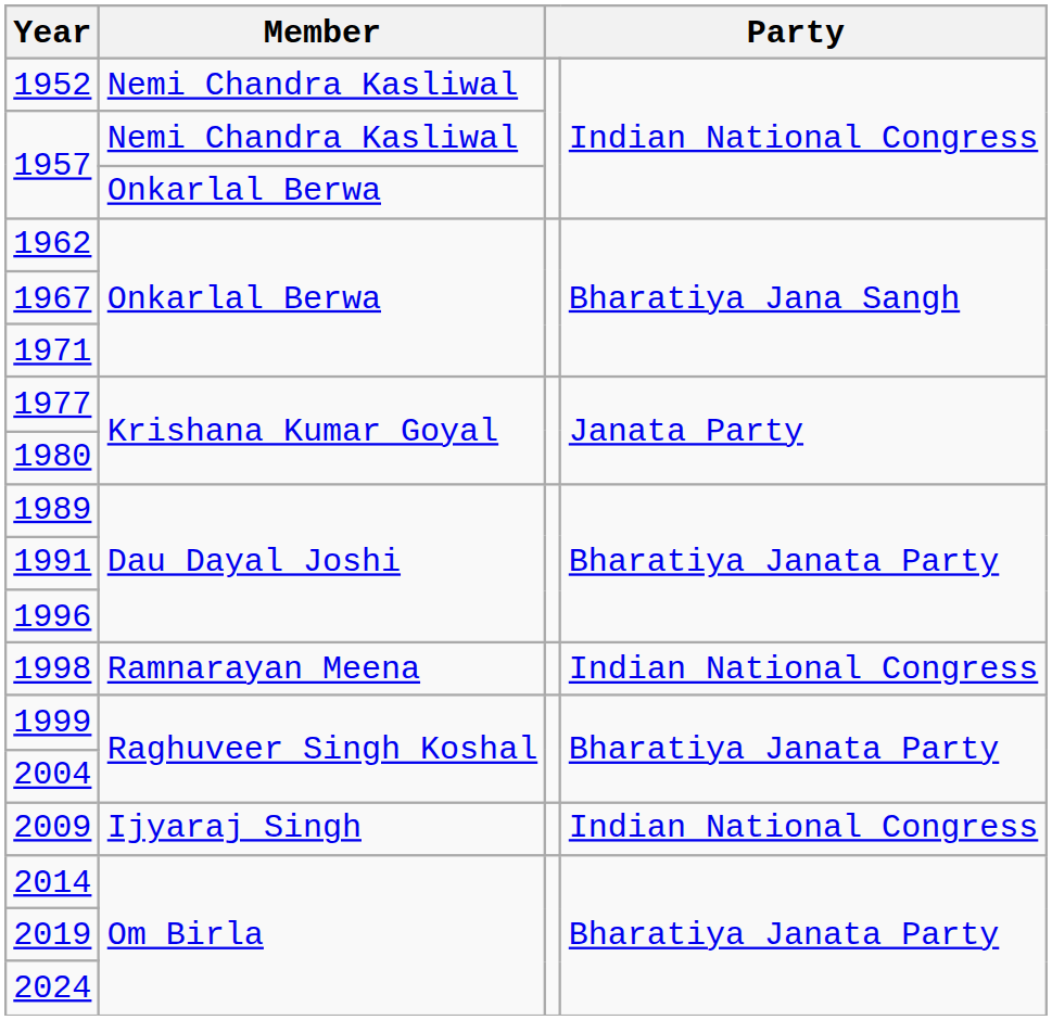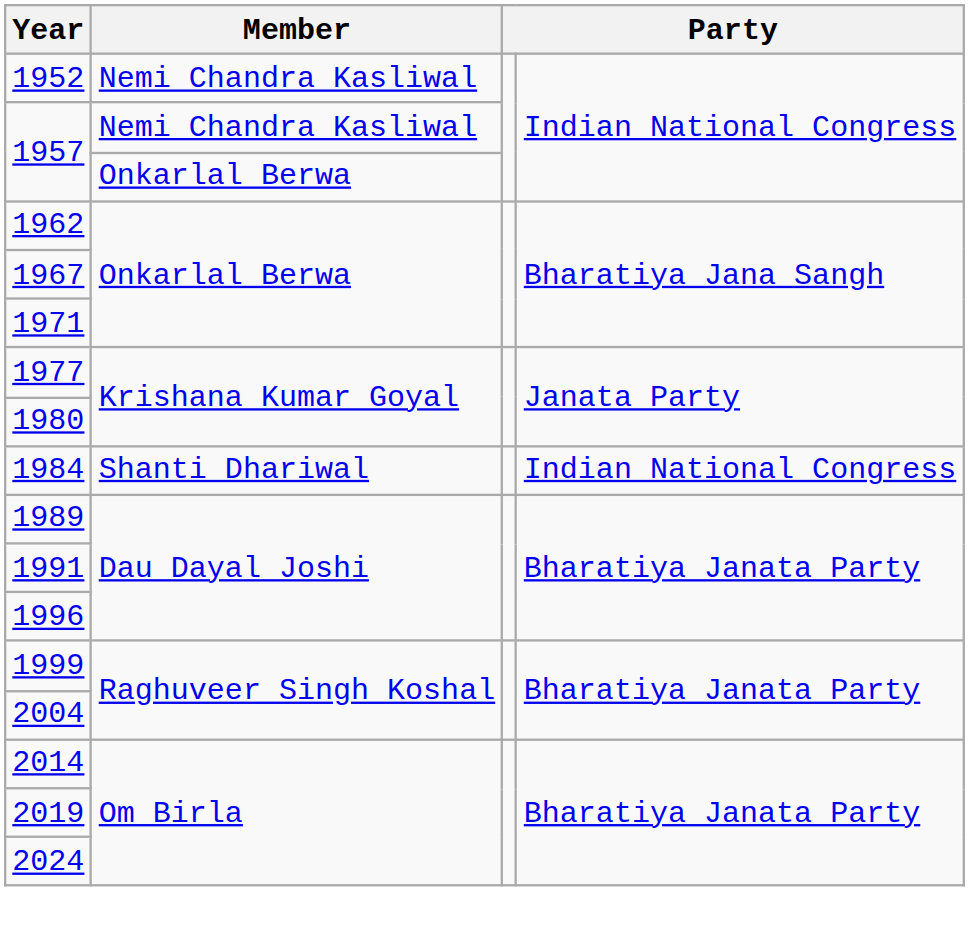+ row: 1984 | Shanti Dhariwal | Indian National Congress
- row: 1998 | Ramnarayan Meena | Indian National Congress
- row: 2009 | Ijyaraj Singh | Indian National Congress
